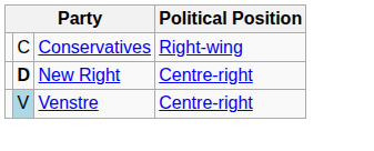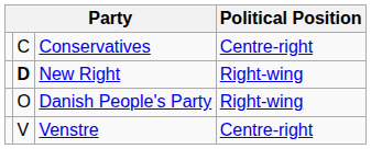Conservatives | Political Position: Right-wing -> Centre-right
New Right | Political Position: Centre-right -> Right-wing
+ row: O | Danish People's Party | Right-wing
Venstre | column 2: lightblue background -> no background
